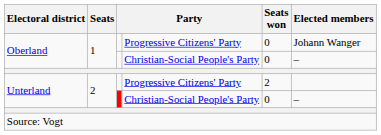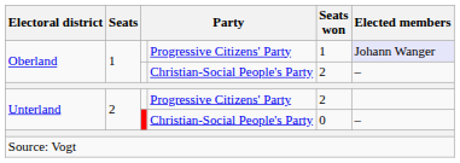Oberland / Progressive Citizens' Party | Seats won: 0 -> 1
Oberland / Progressive Citizens' Party | Elected members: no background -> lavender background
Oberland / Christian-Social People's Party | Seats won: 0 -> 2
